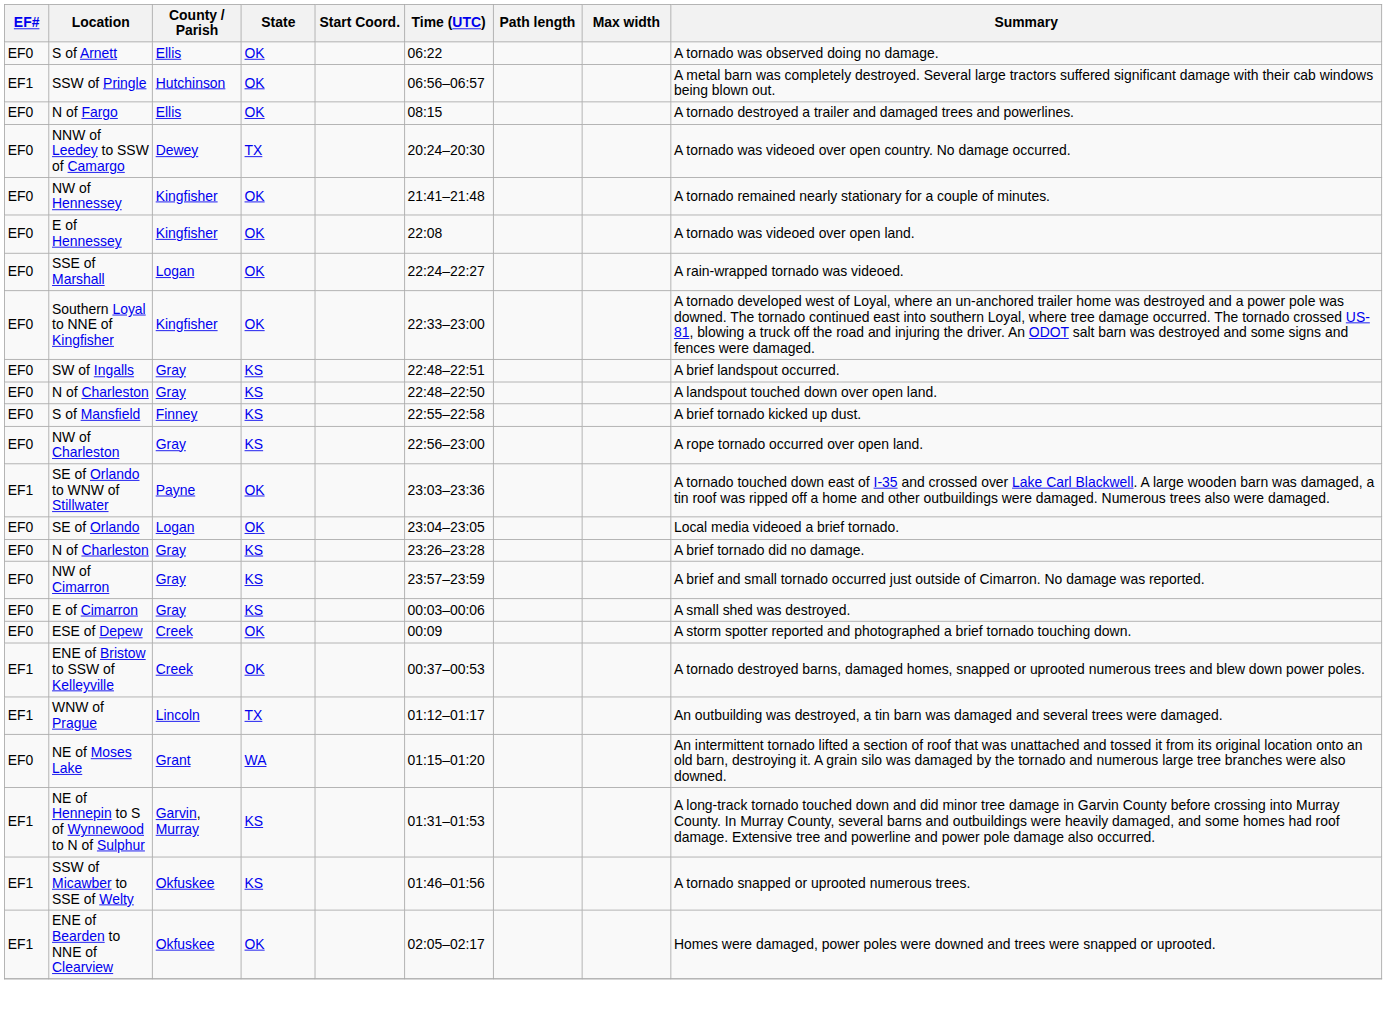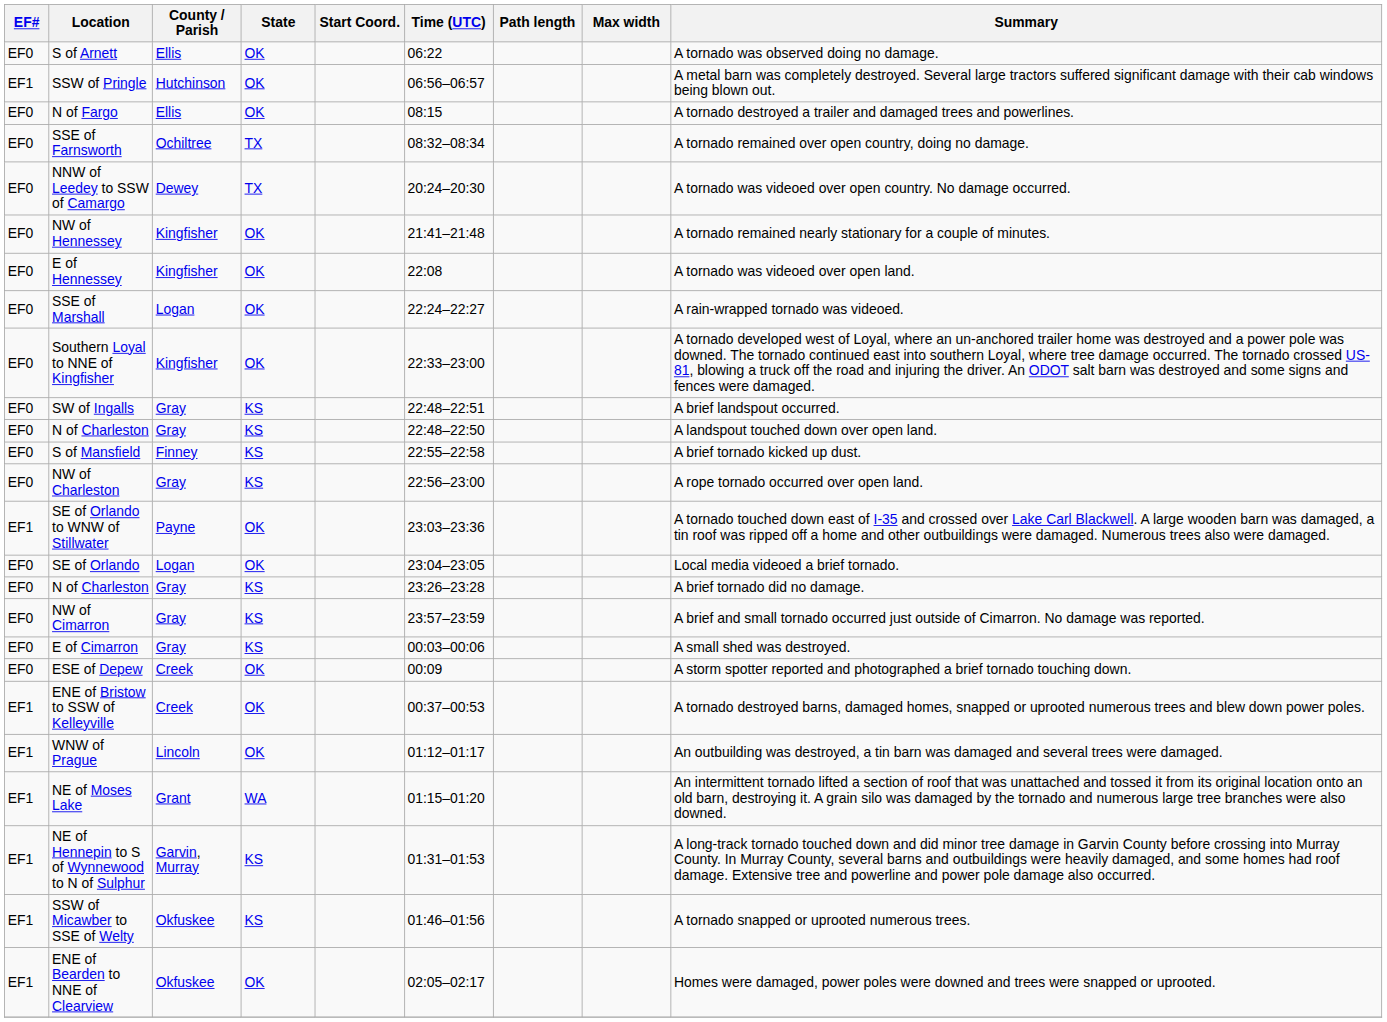+ row: EF0 | SSE of Farnsworth | Ochiltree | TX | 08:32–08:34 | A tornado remained over open country, doing no damage.
WNW of Prague | State: TX -> OK
NE of Moses Lake | EF#: EF0 -> EF1
